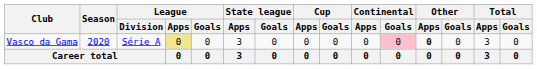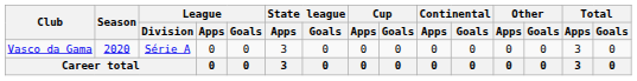Vasco da Gama | League / Apps: khaki background -> no background
Vasco da Gama | Continental / Goals: pink background -> no background
Vasco da Gama | Other / Apps: bold -> normal
